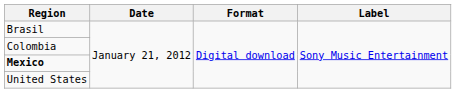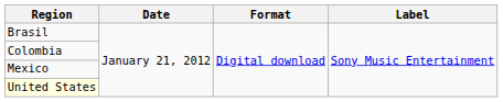Mexico | Region: bold -> normal
United States | Region: no background -> lightyellow background
